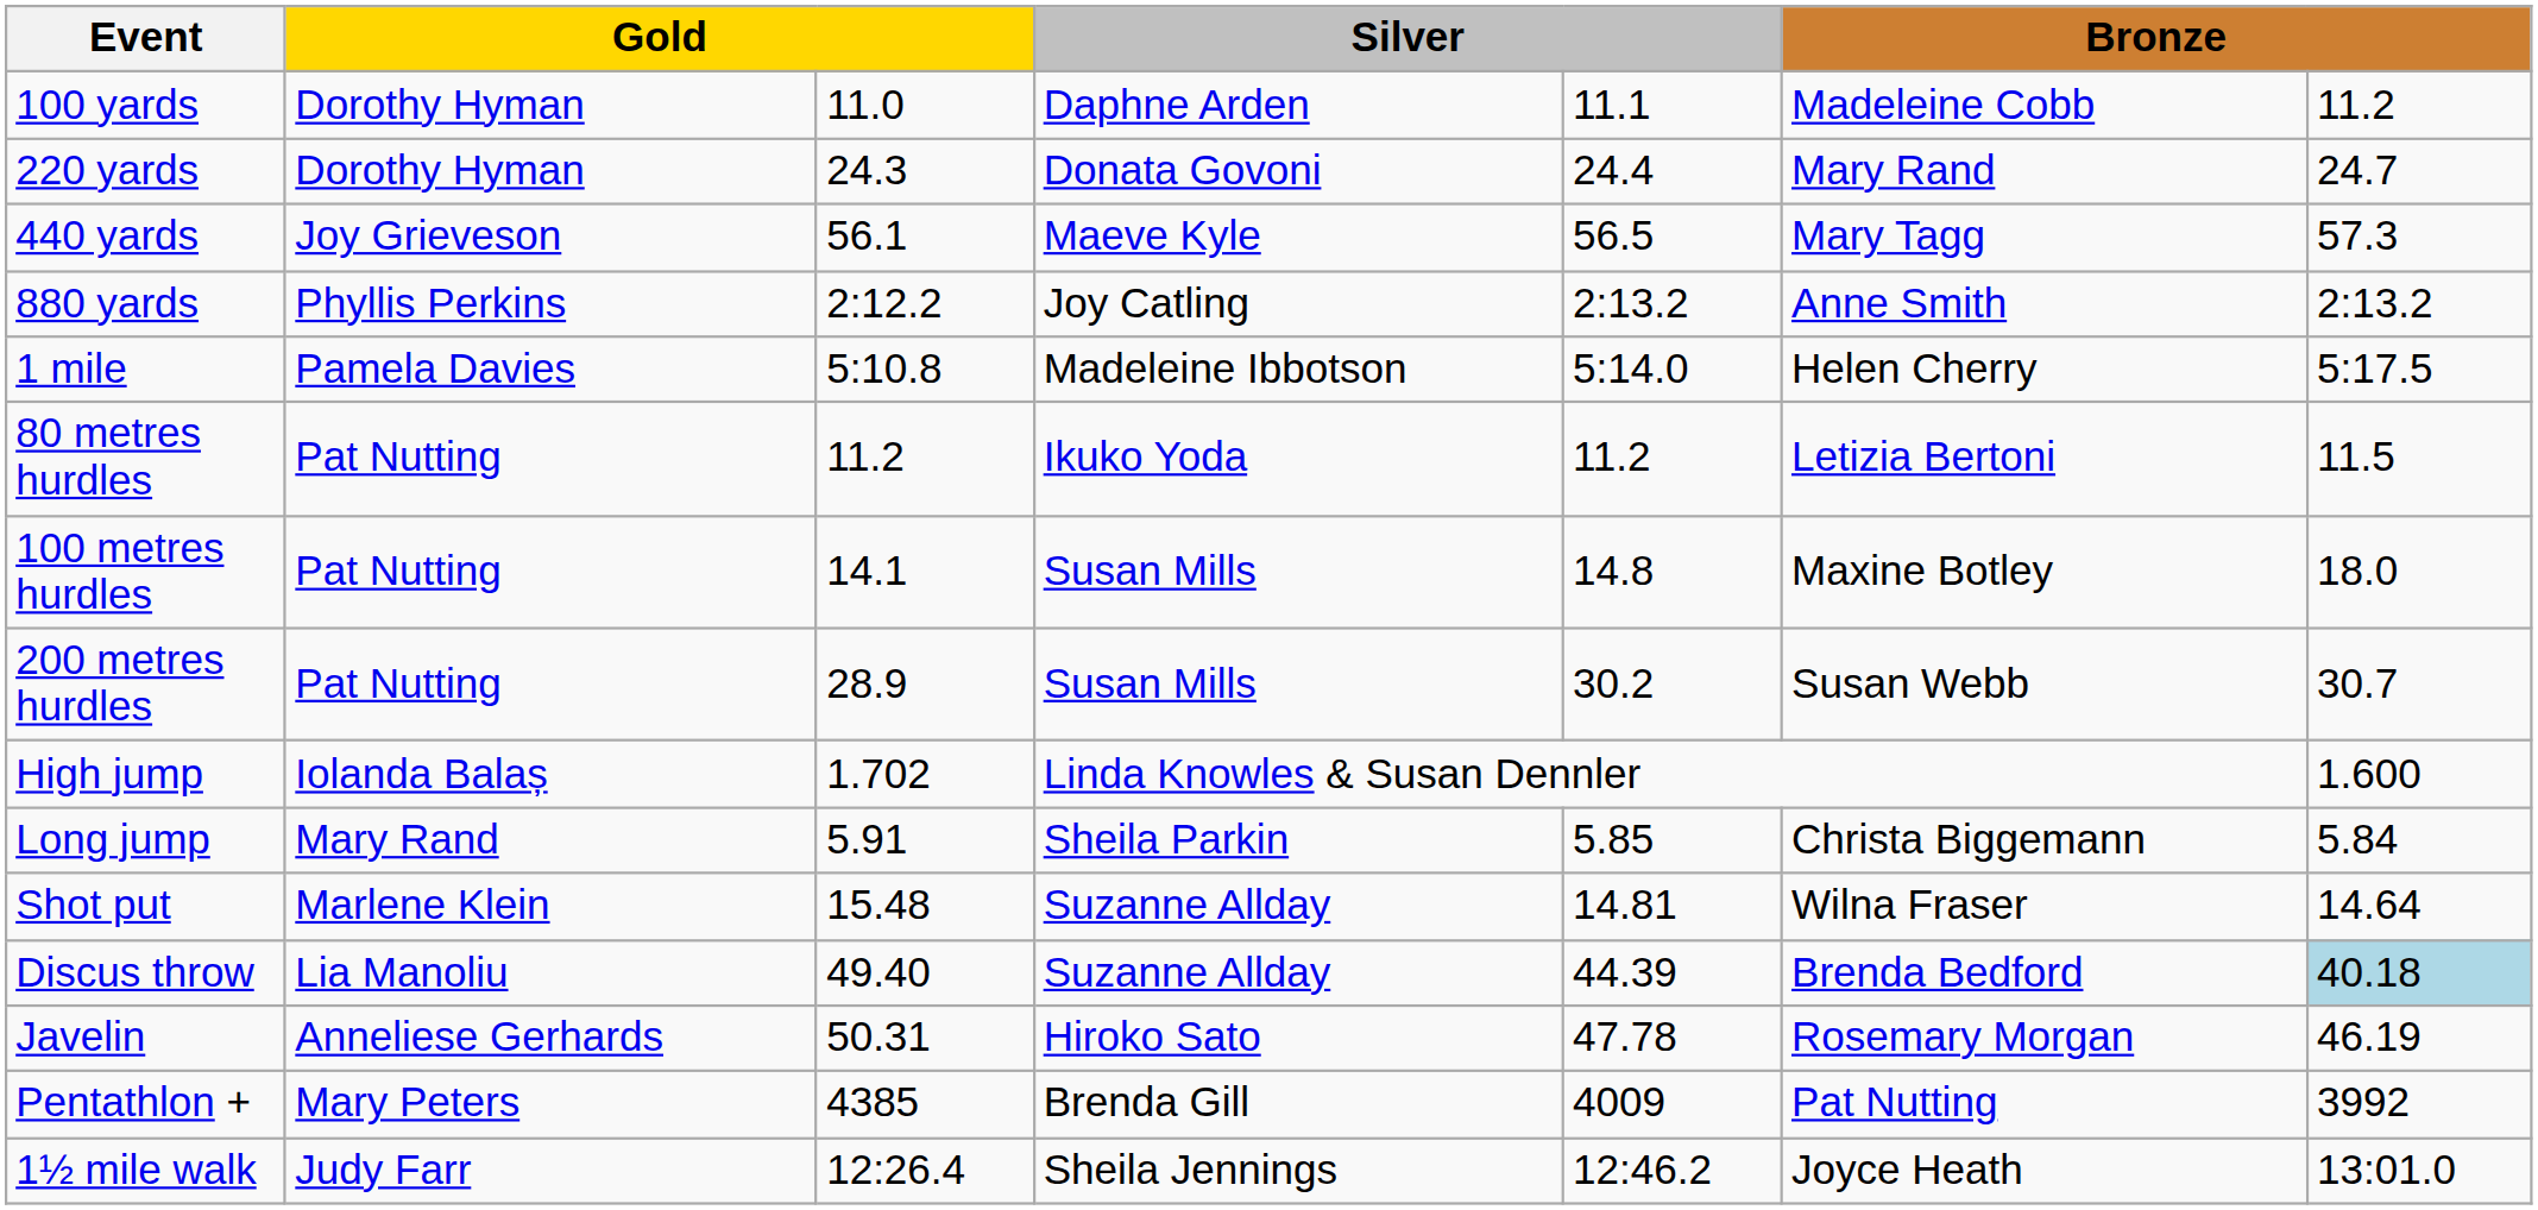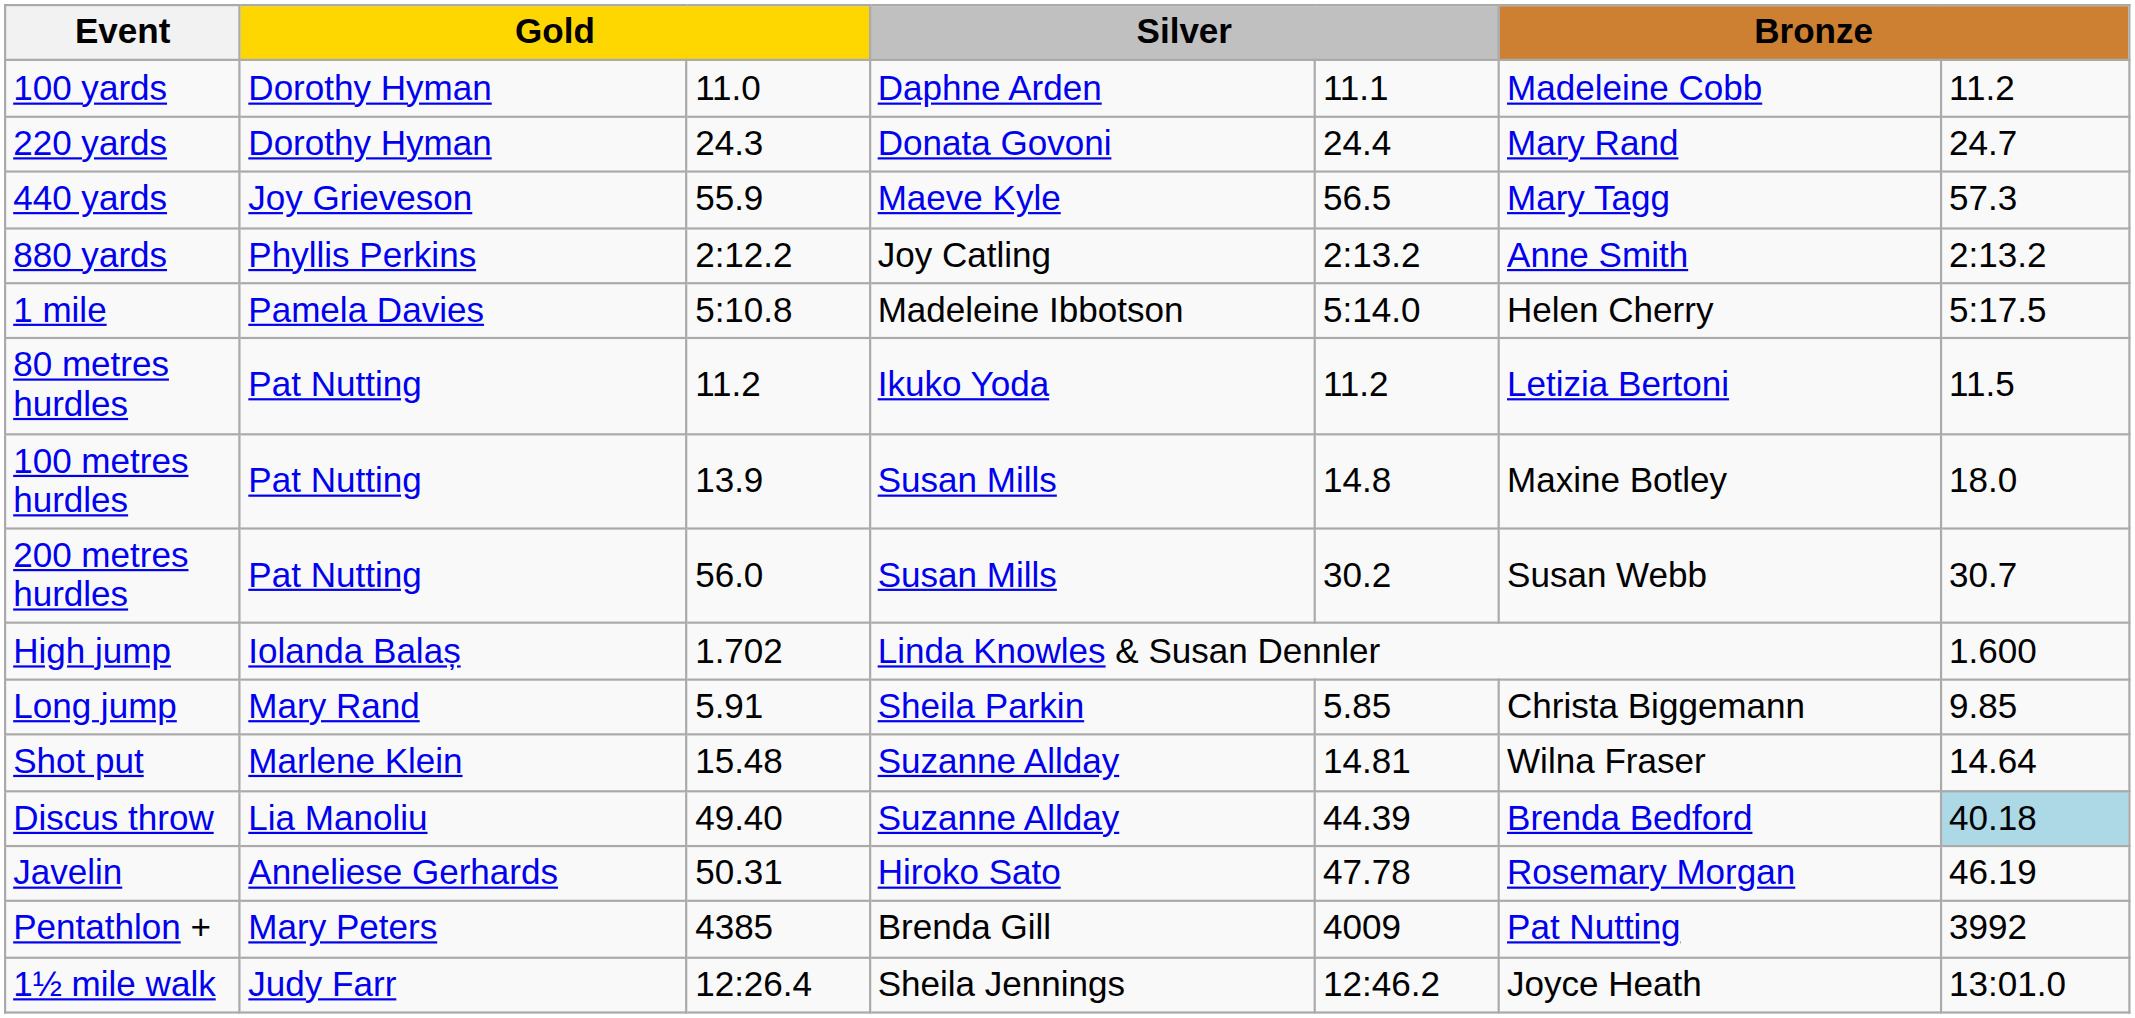440 yards | column 3: 56.1 -> 55.9
100 metres hurdles | column 3: 14.1 -> 13.9
200 metres hurdles | column 3: 28.9 -> 56.0
Long jump | column 7: 5.84 -> 9.85
